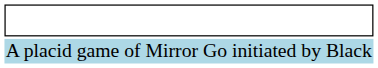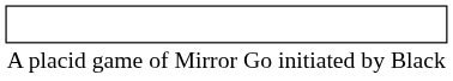row 1 | column 1: lightblue background -> no background
